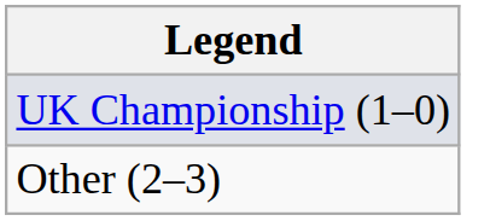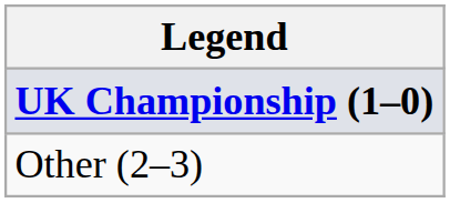row 2 | column 1: normal -> bold
